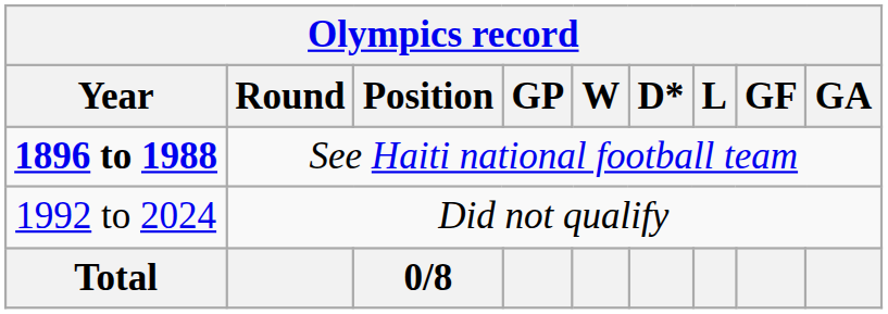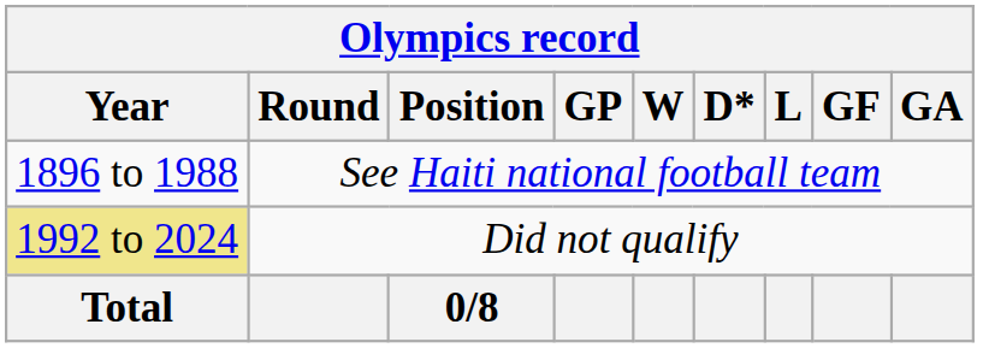1896 to 1988 | Olympics record / Year: bold -> normal
1992 to 2024 | Olympics record / Year: no background -> khaki background
